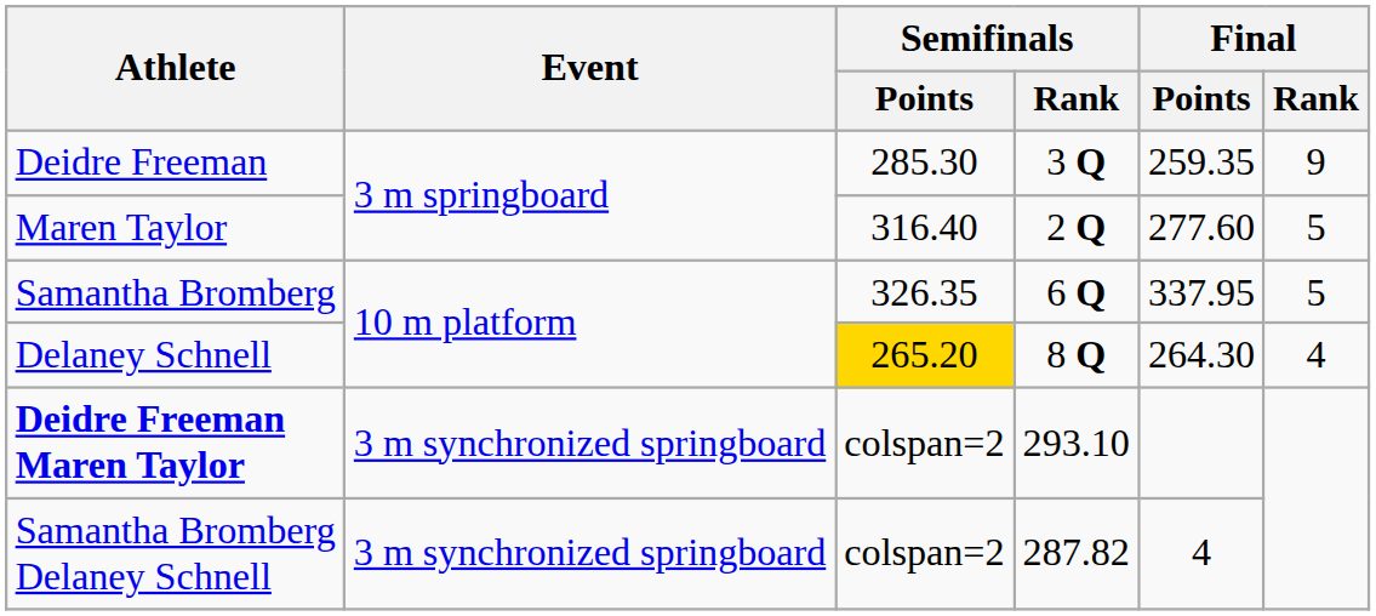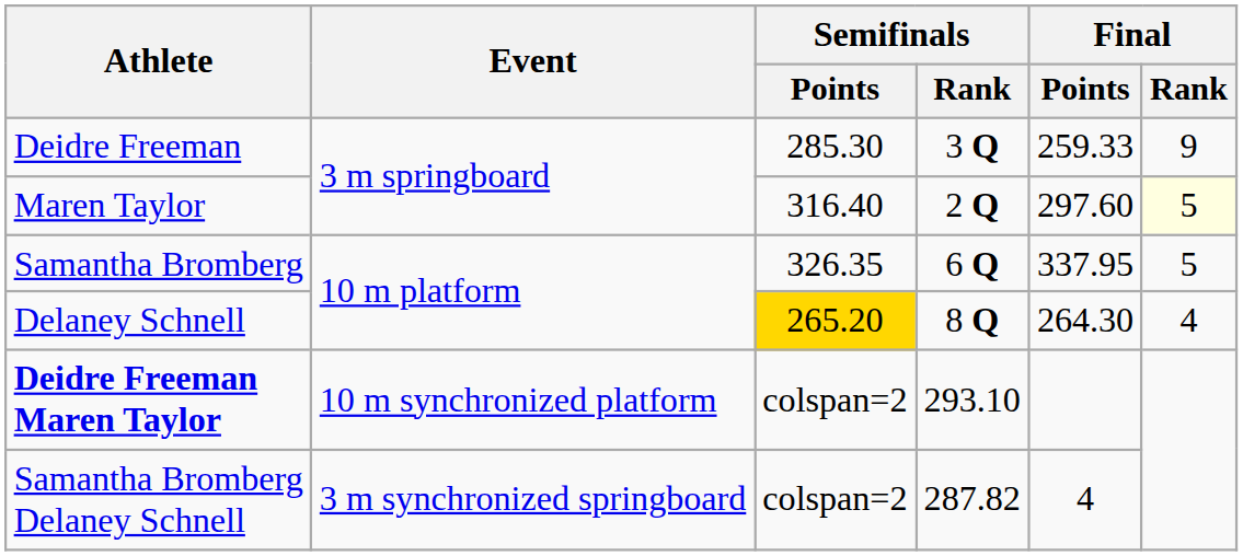Deidre Freeman | Final / Points: 259.35 -> 259.33
Maren Taylor | Final / Points: 277.60 -> 297.60
Maren Taylor | Final / Rank: no background -> lightyellow background
Deidre Freeman Maren Taylor | Event: 3 m synchronized springboard -> 10 m synchronized platform
